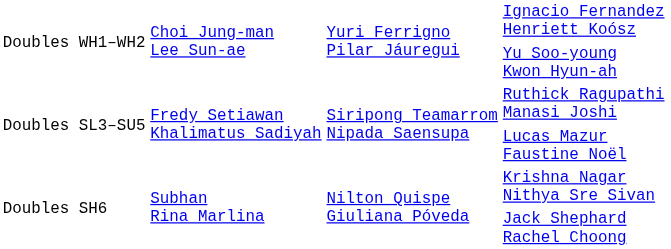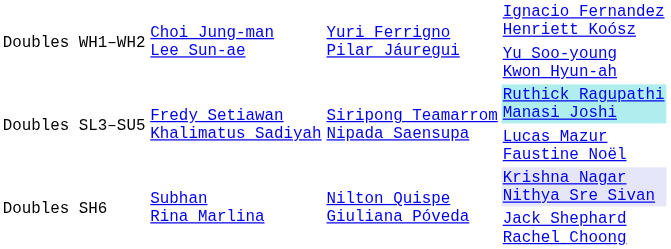Ruthick Ragupathi Manasi Joshi | column 4: no background -> paleturquoise background
Krishna Nagar Nithya Sre Sivan | column 4: no background -> lavender background
